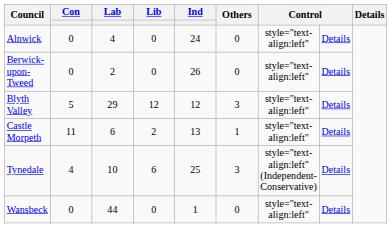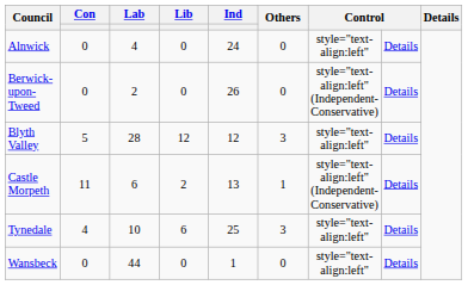Berwick-upon-Tweed | column 7: style="text-align:left" -> style="text-align:left" (Independent-Conservative)
Blyth Valley | Lab: 29 -> 28
Castle Morpeth | column 7: style="text-align:left" -> style="text-align:left" (Independent-Conservative)
Tynedale | column 7: style="text-align:left" (Independent-Conservative) -> style="text-align:left"
